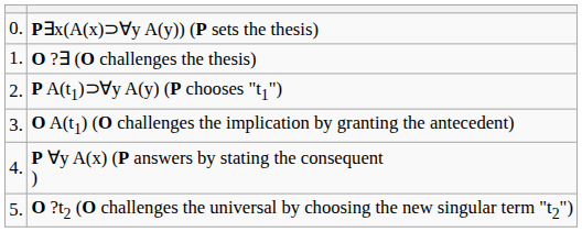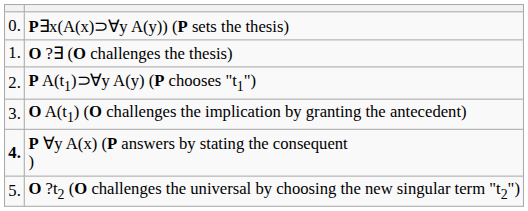P ∀y A(x) (P answers by stating the consequent ) | column 1: normal -> bold
